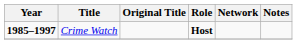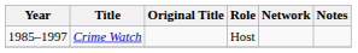Crime Watch | Year: bold -> normal
Crime Watch | Role: bold -> normal
